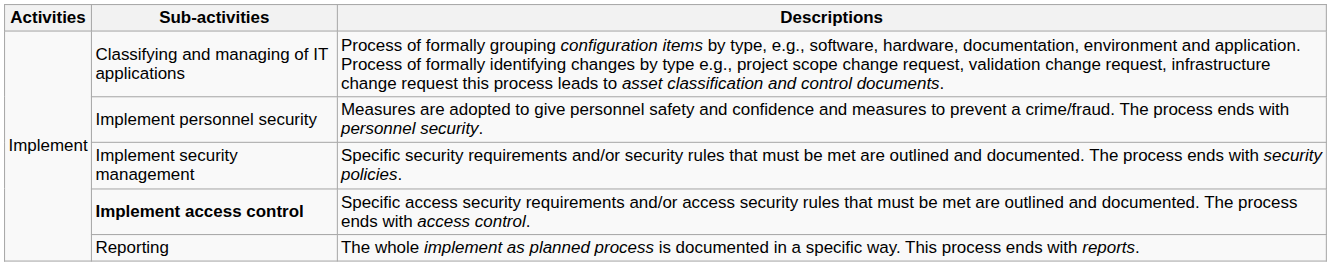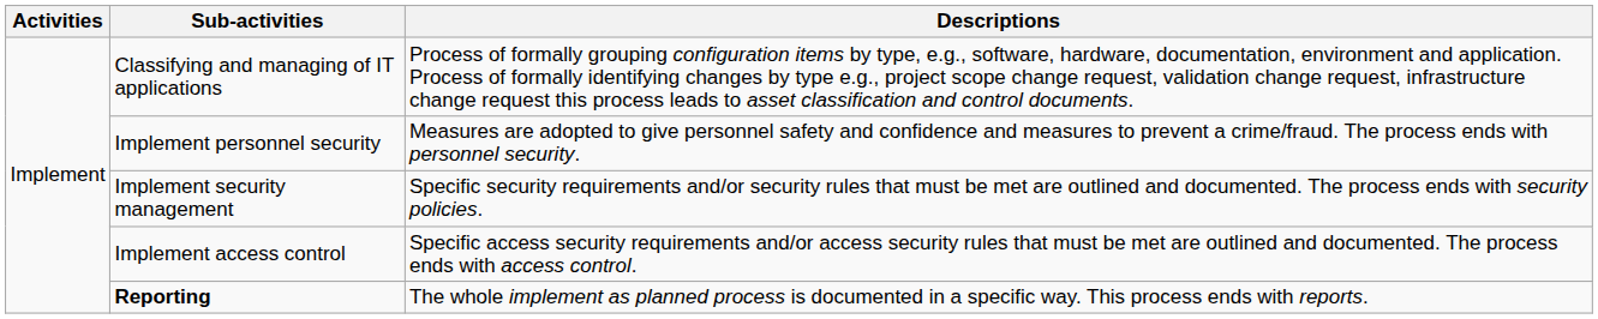Implement access control | Sub-activities: bold -> normal
Reporting | Sub-activities: normal -> bold
